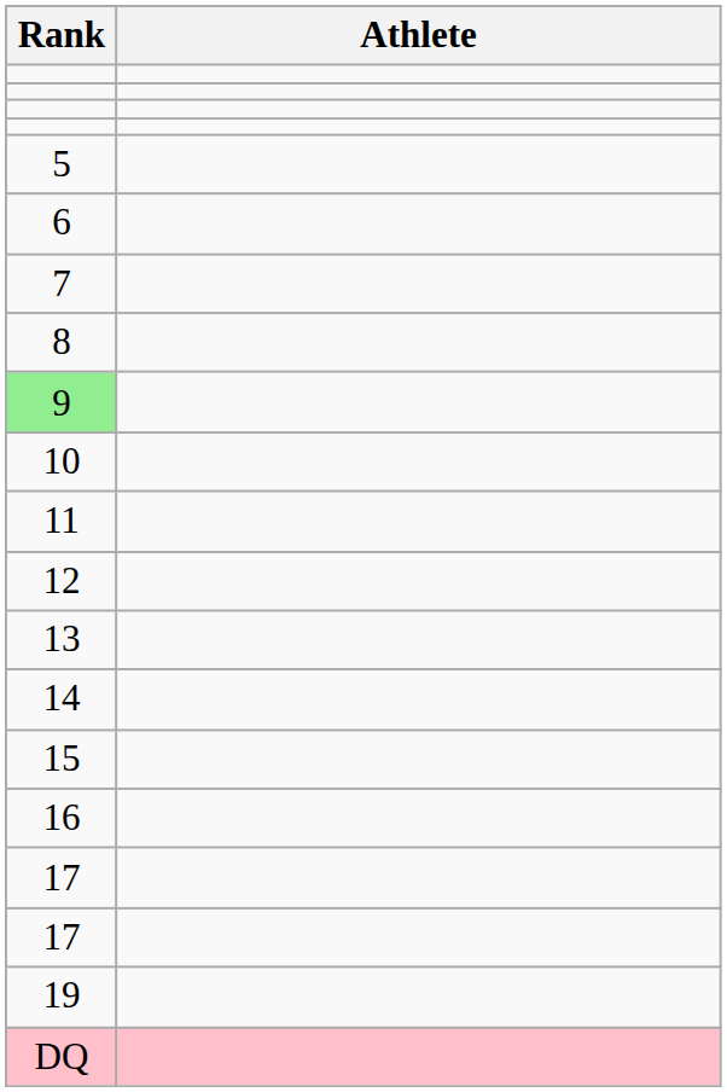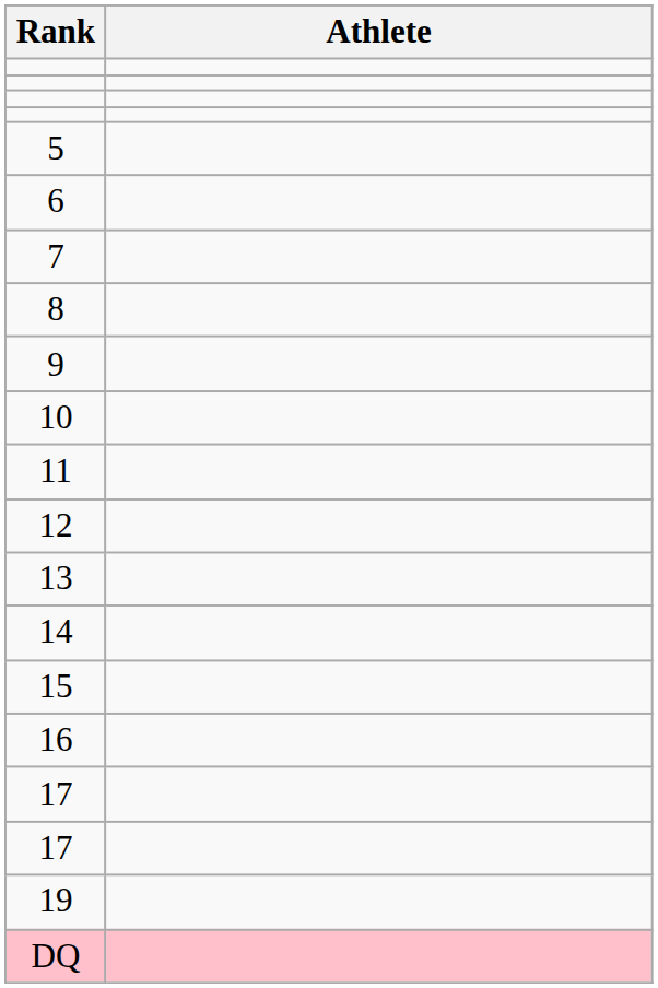row 10 | Rank: lightgreen background -> no background
